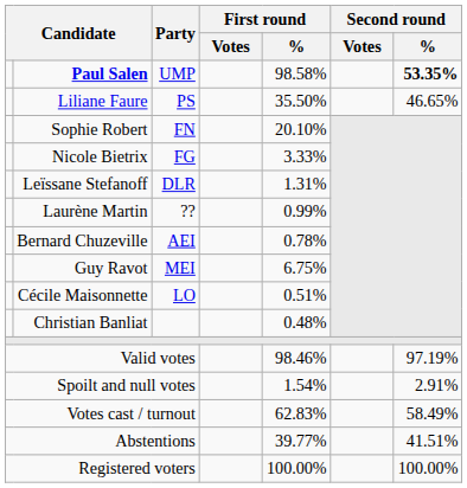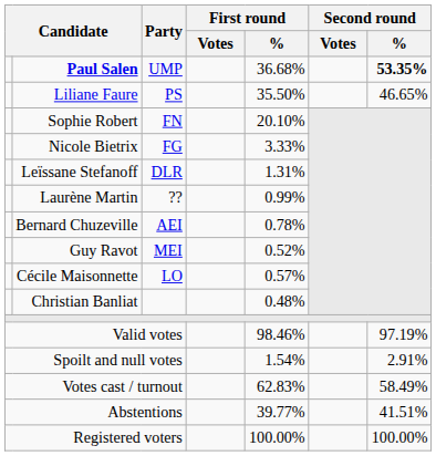Paul Salen | First round / %: 98.58% -> 36.68%
Guy Ravot | First round / %: 6.75% -> 0.52%
Cécile Maisonnette | First round / %: 0.51% -> 0.57%
